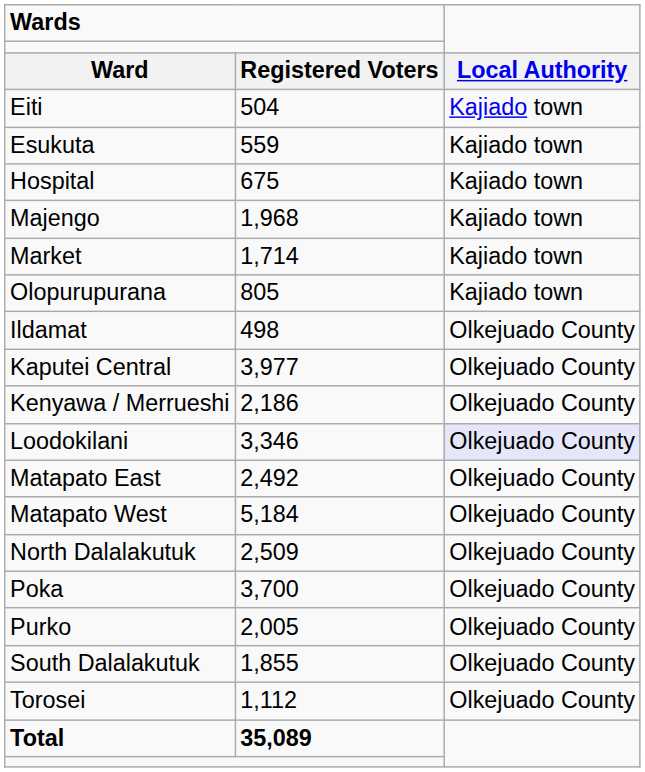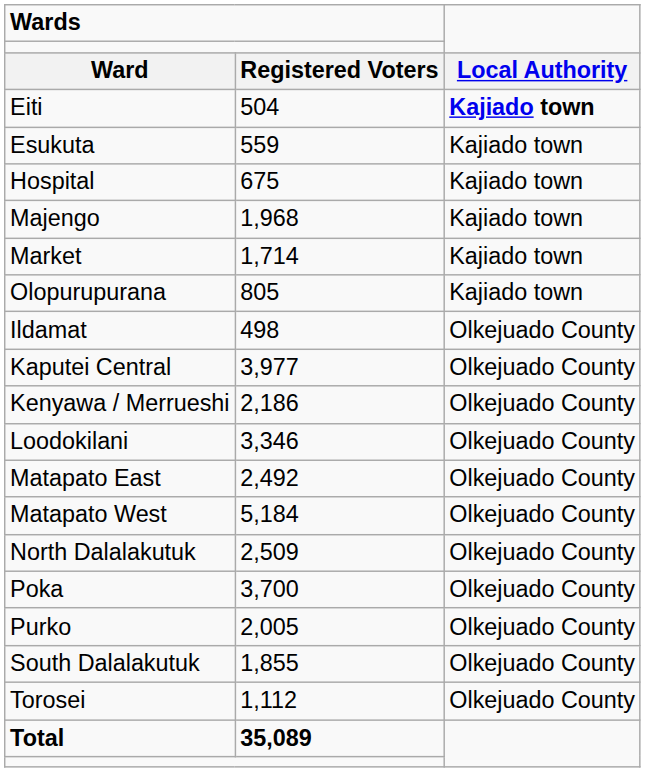Eiti | column 3: normal -> bold
Loodokilani | column 3: lavender background -> no background
